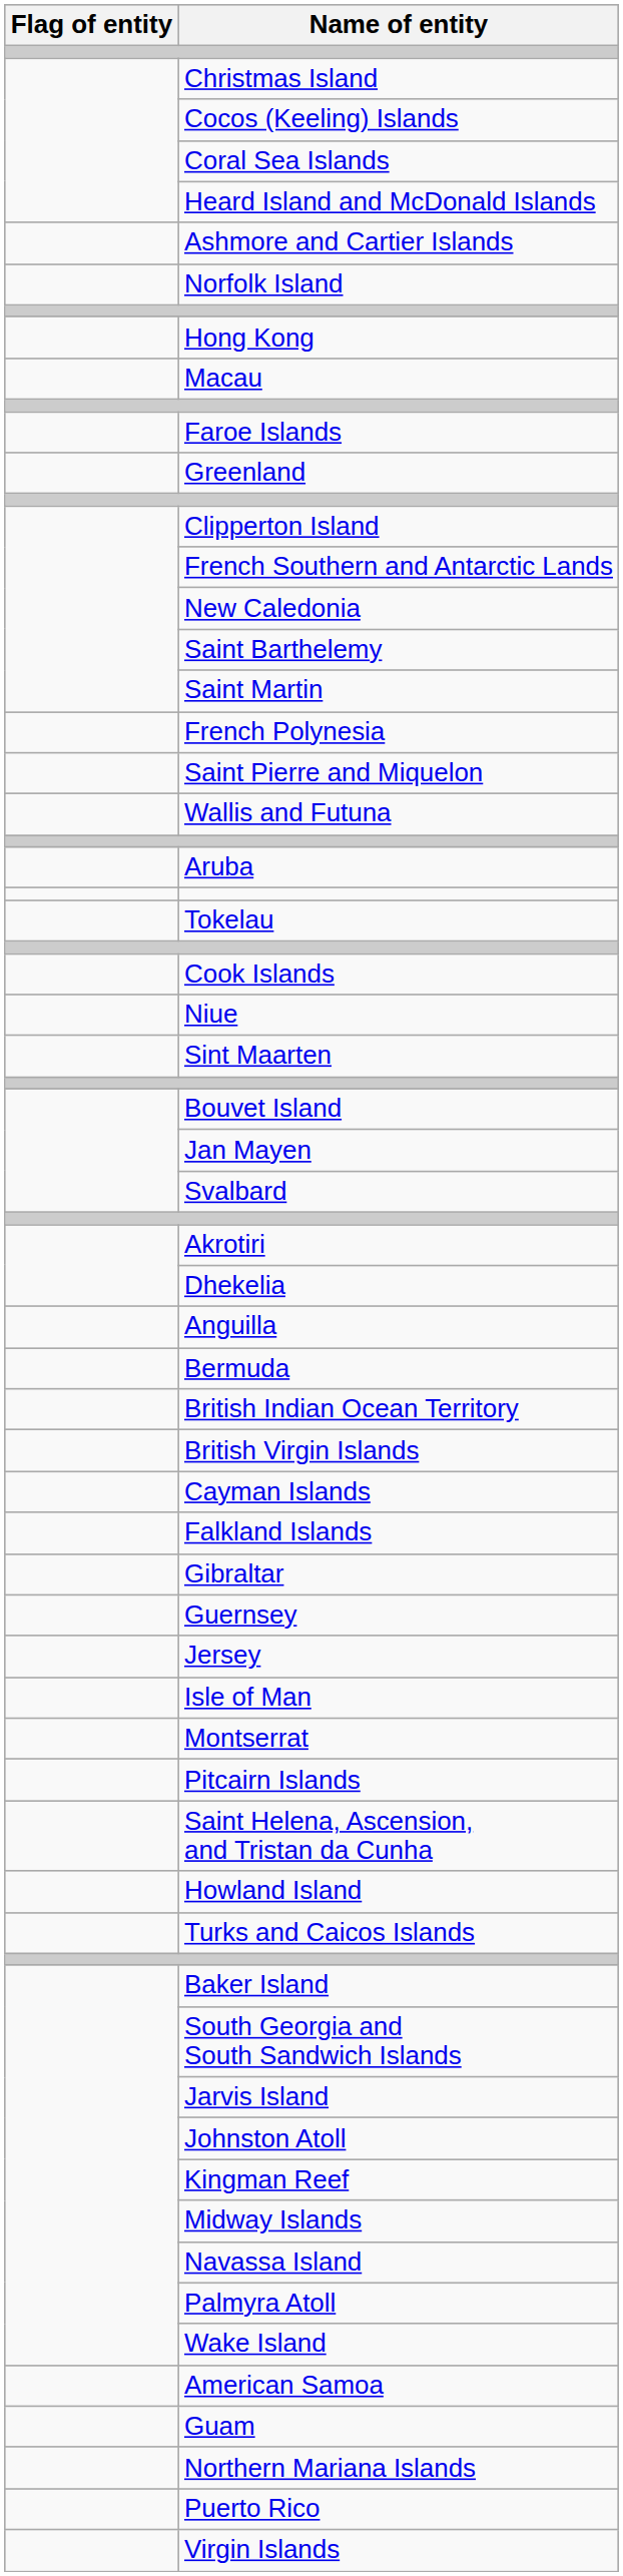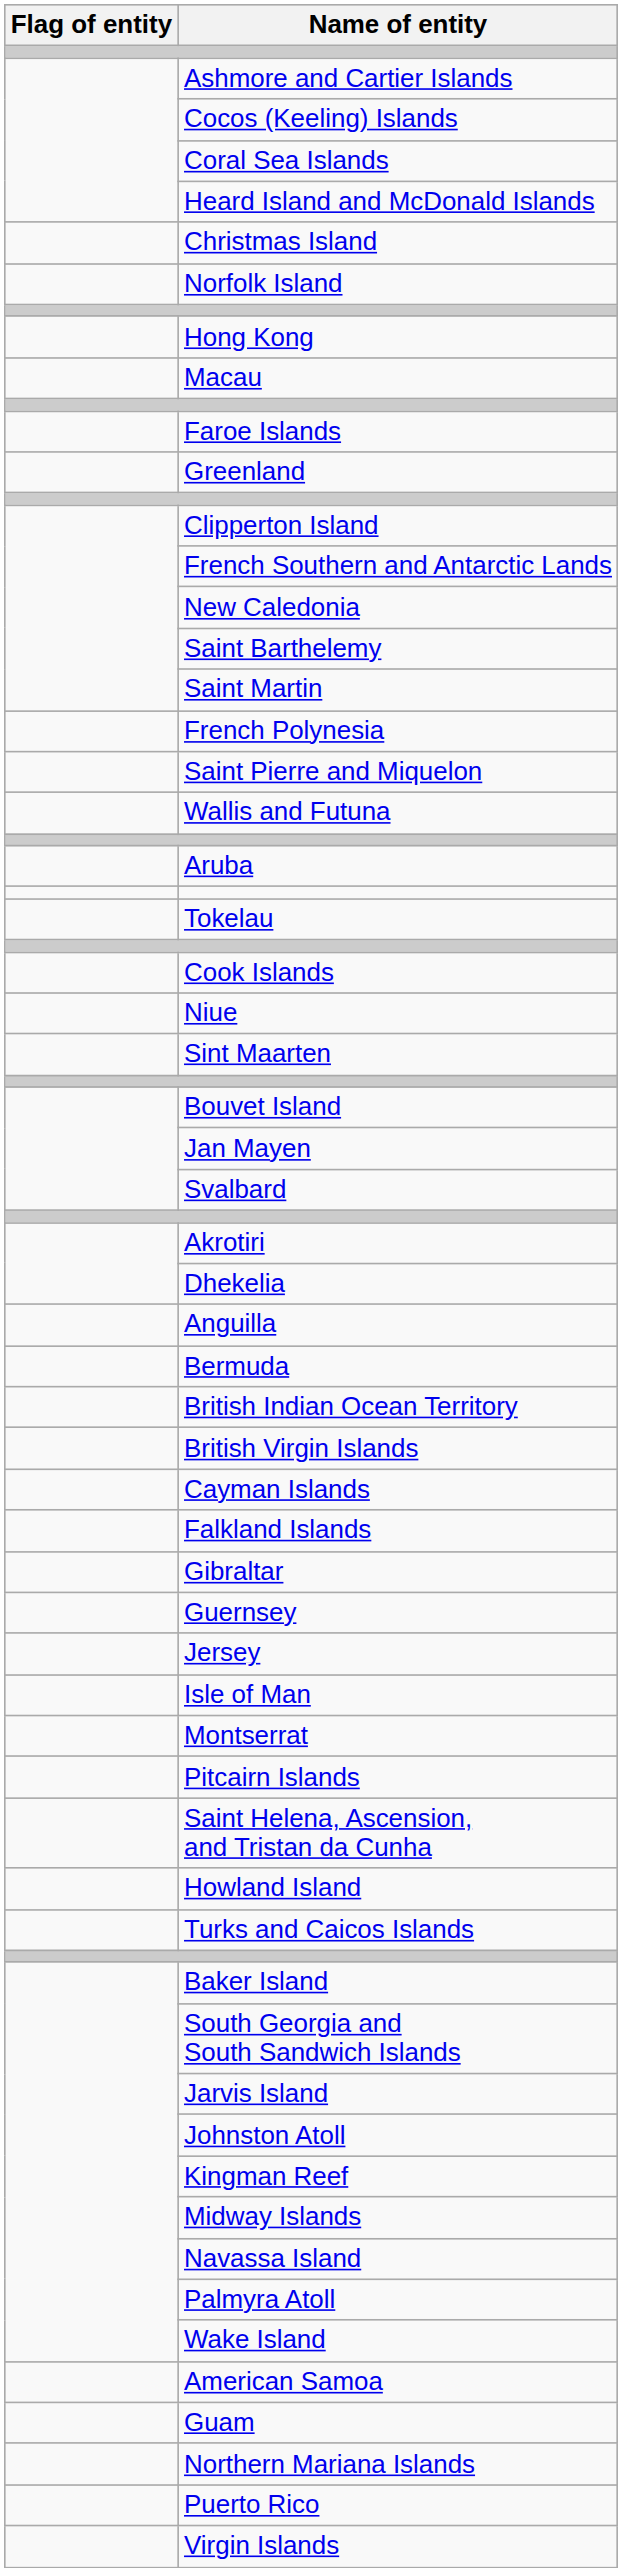row 3 | Name of entity: Christmas Island -> Ashmore and Cartier Islands
row 7 | Name of entity: Ashmore and Cartier Islands -> Christmas Island
